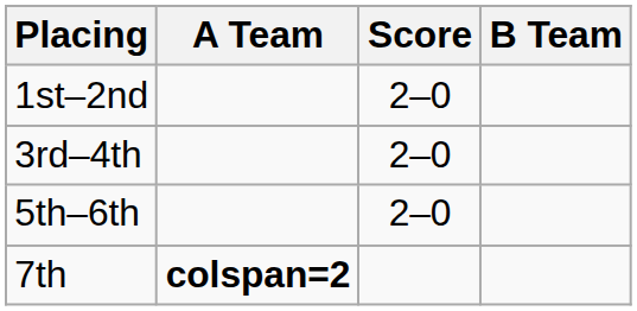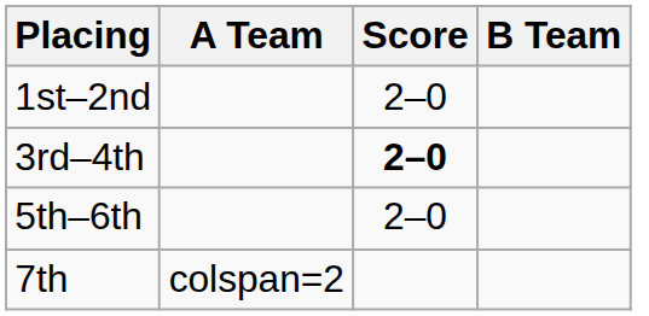3rd–4th | Score: normal -> bold
7th | A Team: bold -> normal
